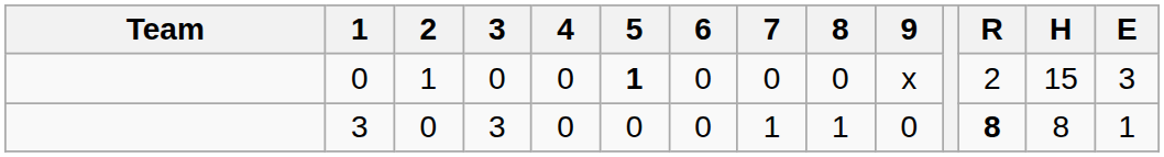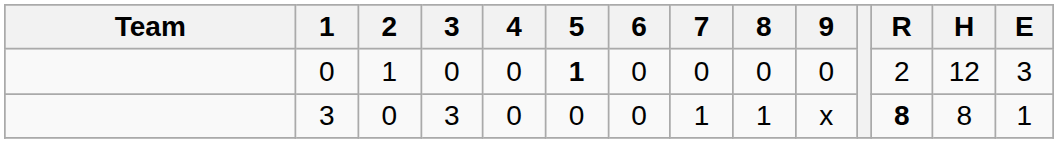row 2 | 9: x -> 0
row 2 | H: 15 -> 12
row 3 | 9: 0 -> x
